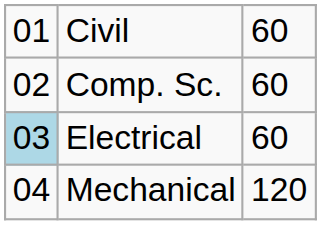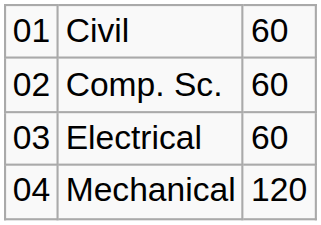Electrical | column 1: lightblue background -> no background
